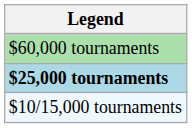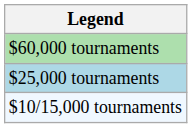row 3 | column 1: bold -> normal
